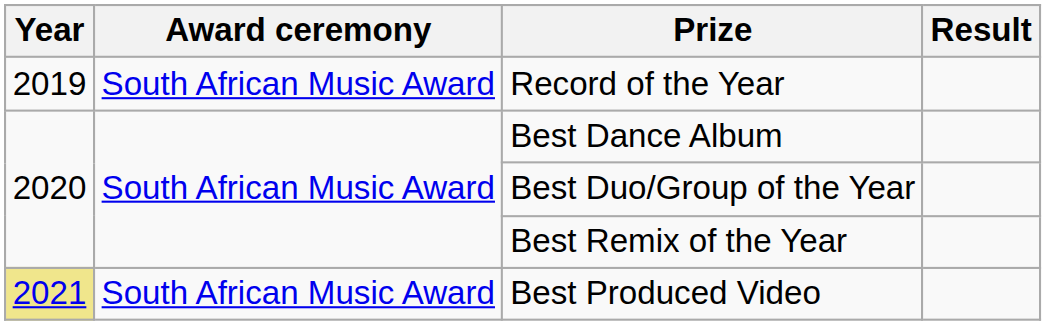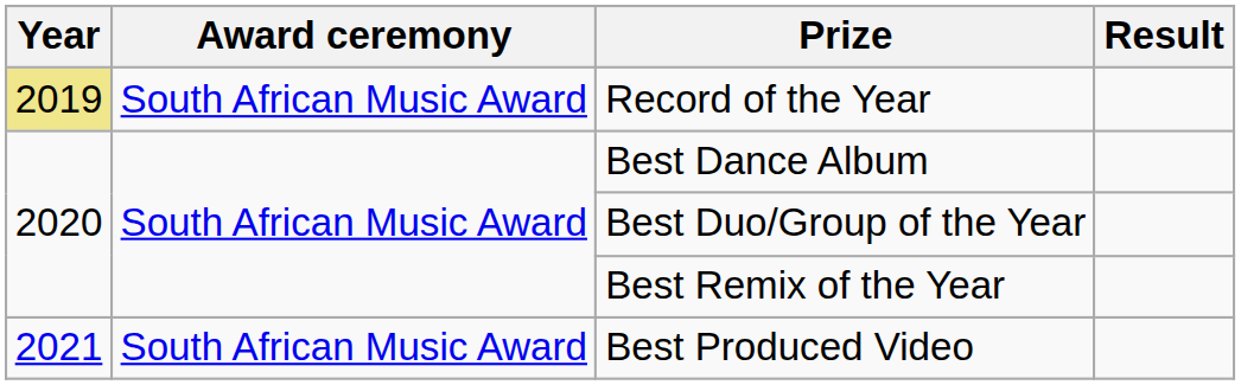Record of the Year | Year: no background -> khaki background
Best Produced Video | Year: khaki background -> no background
